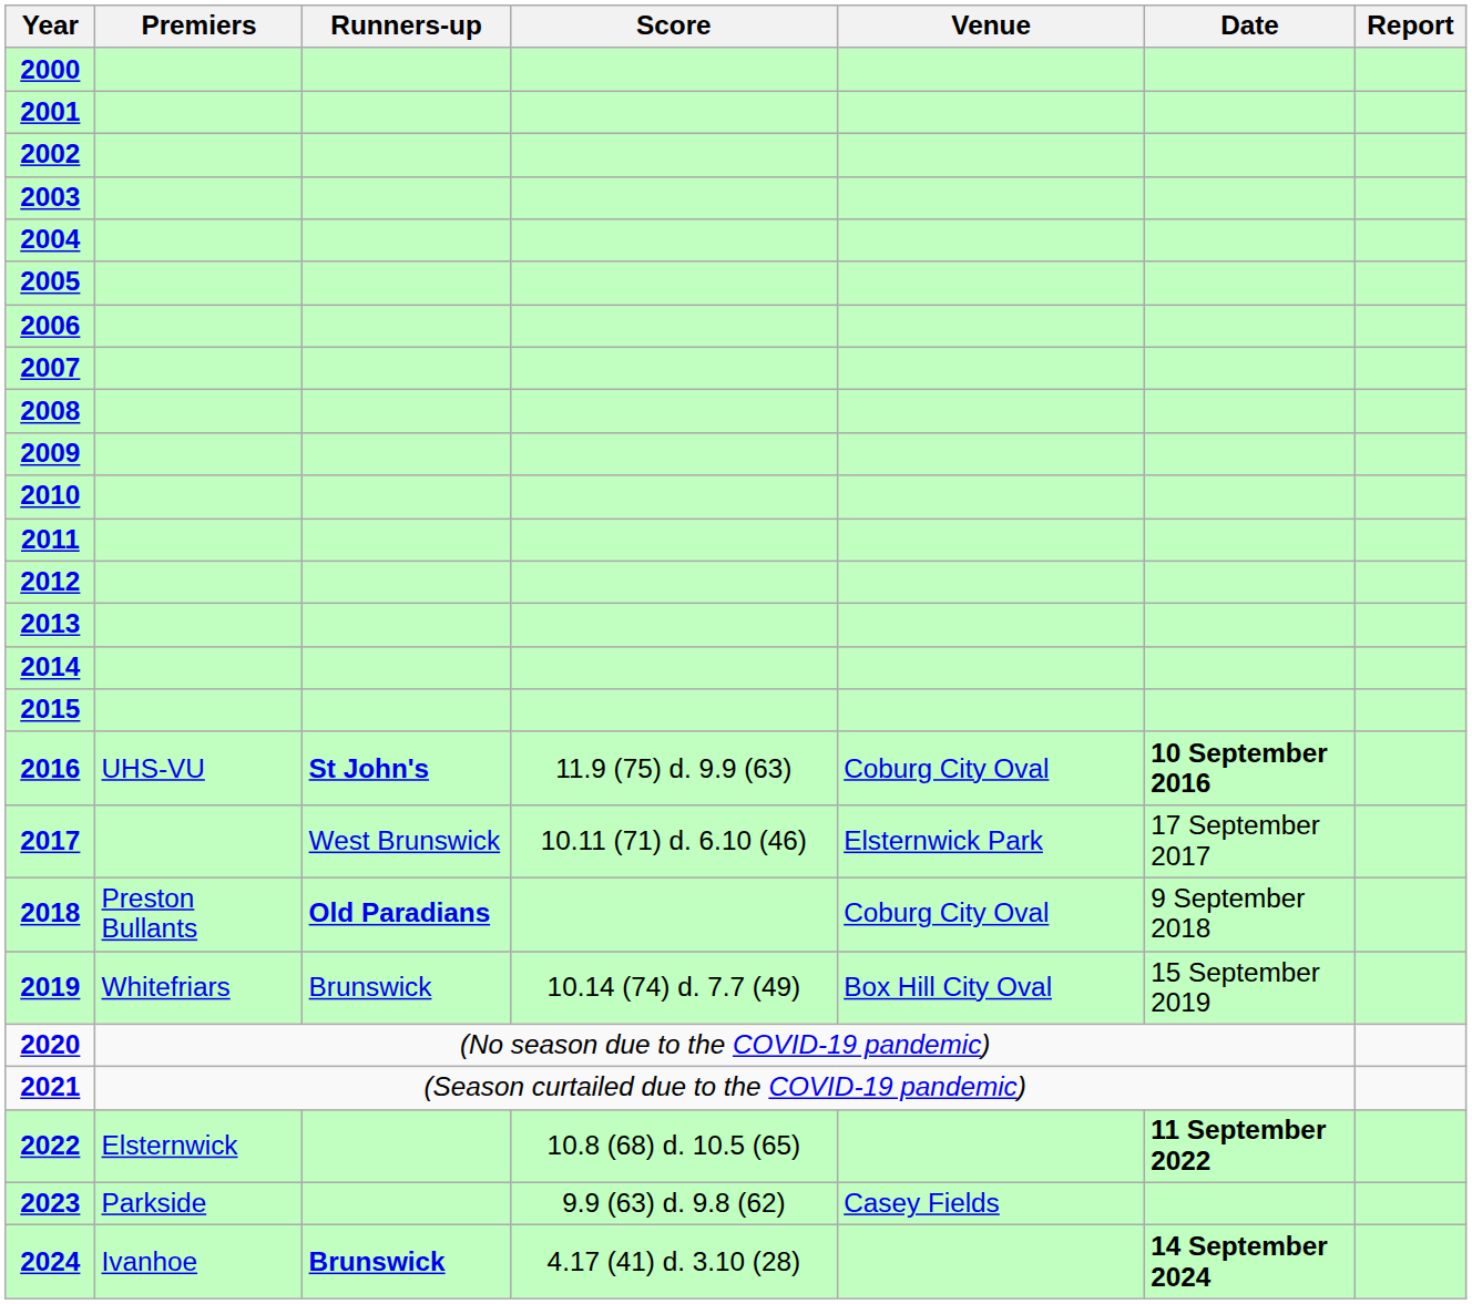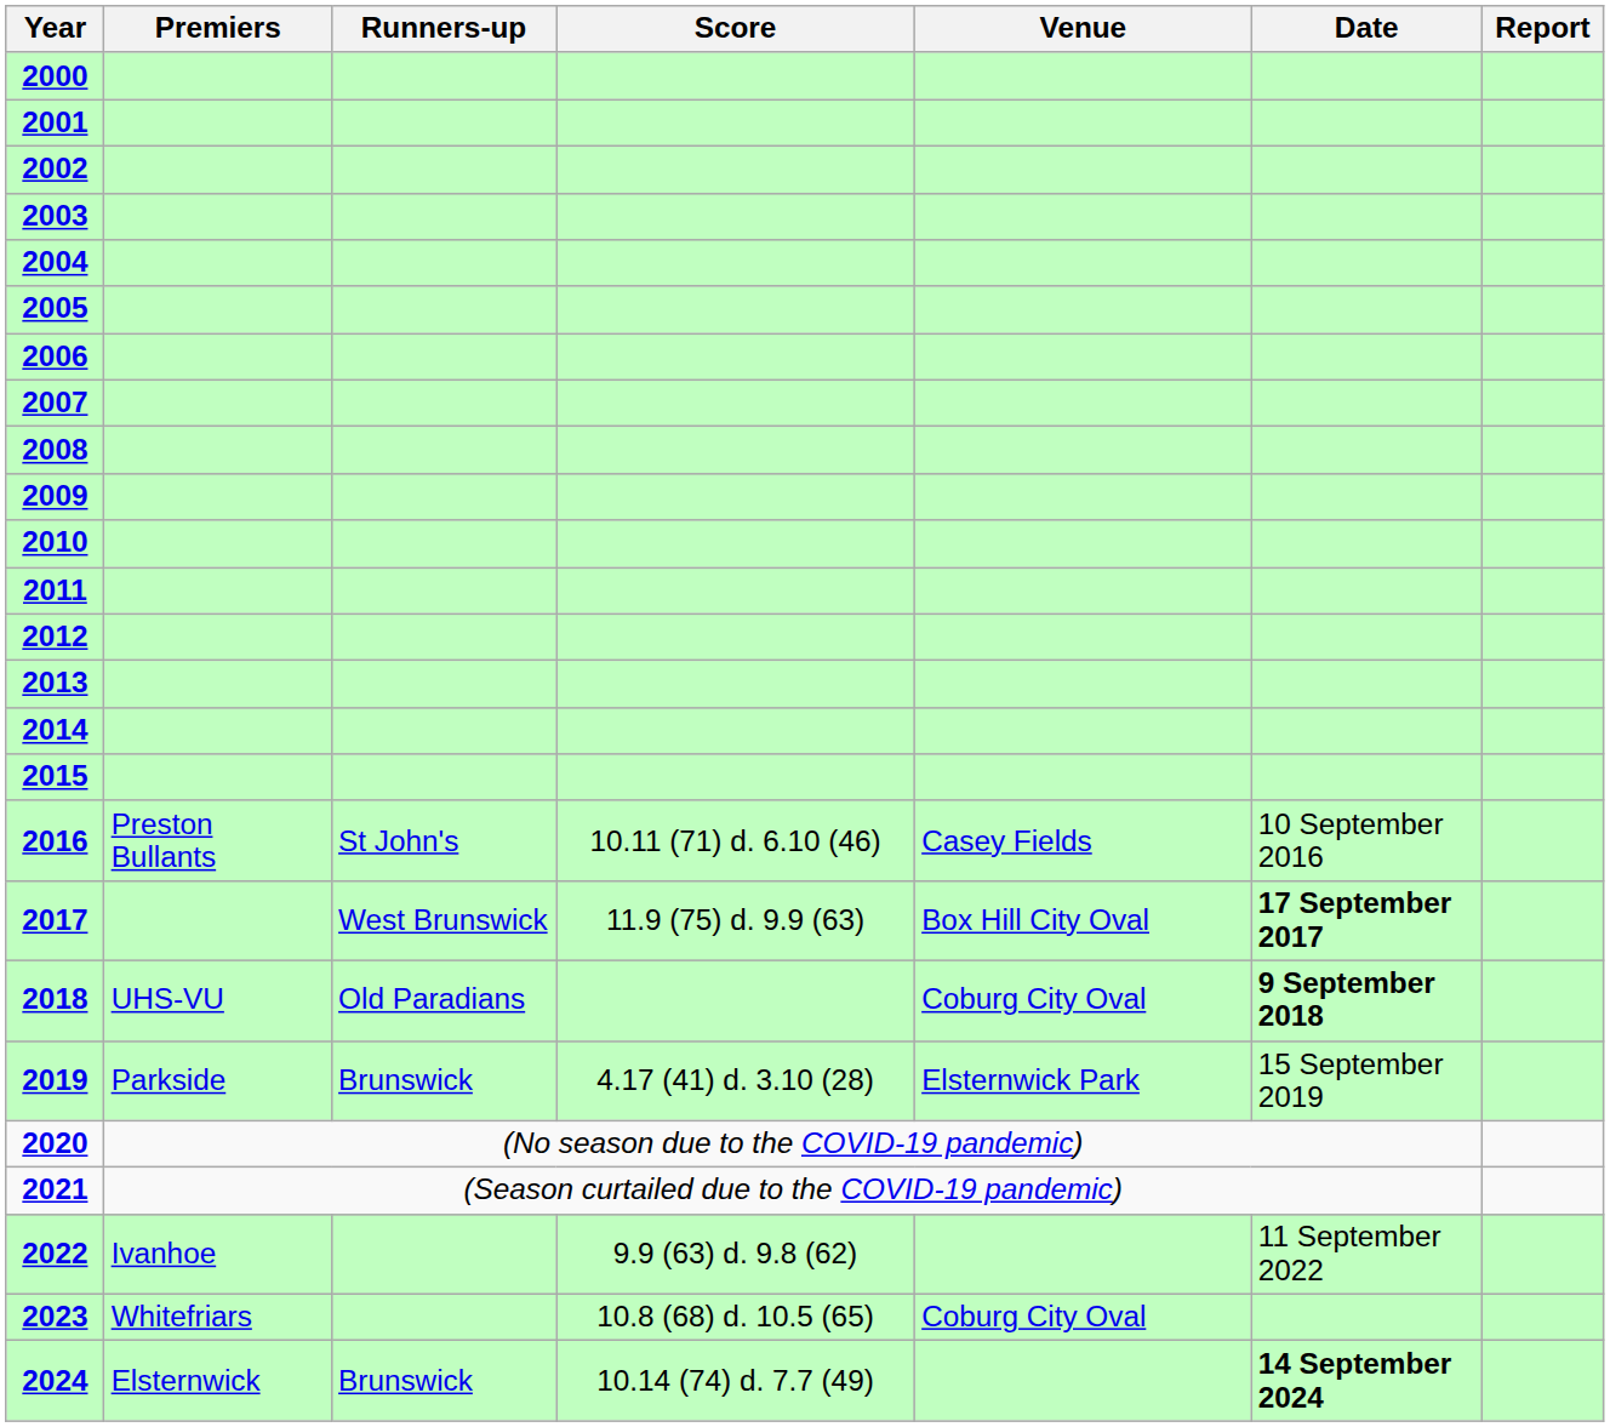2016 | Premiers: UHS-VU -> Preston Bullants
2016 | Runners-up: bold -> normal
2016 | Score: 11.9 (75) d. 9.9 (63) -> 10.11 (71) d. 6.10 (46)
2016 | Venue: Coburg City Oval -> Casey Fields
2016 | Date: bold -> normal
2017 | Score: 10.11 (71) d. 6.10 (46) -> 11.9 (75) d. 9.9 (63)
2017 | Venue: Elsternwick Park -> Box Hill City Oval
2017 | Date: normal -> bold
2018 | Premiers: Preston Bullants -> UHS-VU
2018 | Runners-up: bold -> normal
2018 | Date: normal -> bold
2019 | Premiers: Whitefriars -> Parkside
2019 | Score: 10.14 (74) d. 7.7 (49) -> 4.17 (41) d. 3.10 (28)
2019 | Venue: Box Hill City Oval -> Elsternwick Park
2022 | Premiers: Elsternwick -> Ivanhoe
2022 | Score: 10.8 (68) d. 10.5 (65) -> 9.9 (63) d. 9.8 (62)
2022 | Date: bold -> normal
2023 | Premiers: Parkside -> Whitefriars
2023 | Score: 9.9 (63) d. 9.8 (62) -> 10.8 (68) d. 10.5 (65)
2023 | Venue: Casey Fields -> Coburg City Oval
2024 | Premiers: Ivanhoe -> Elsternwick
2024 | Runners-up: bold -> normal
2024 | Score: 4.17 (41) d. 3.10 (28) -> 10.14 (74) d. 7.7 (49)
